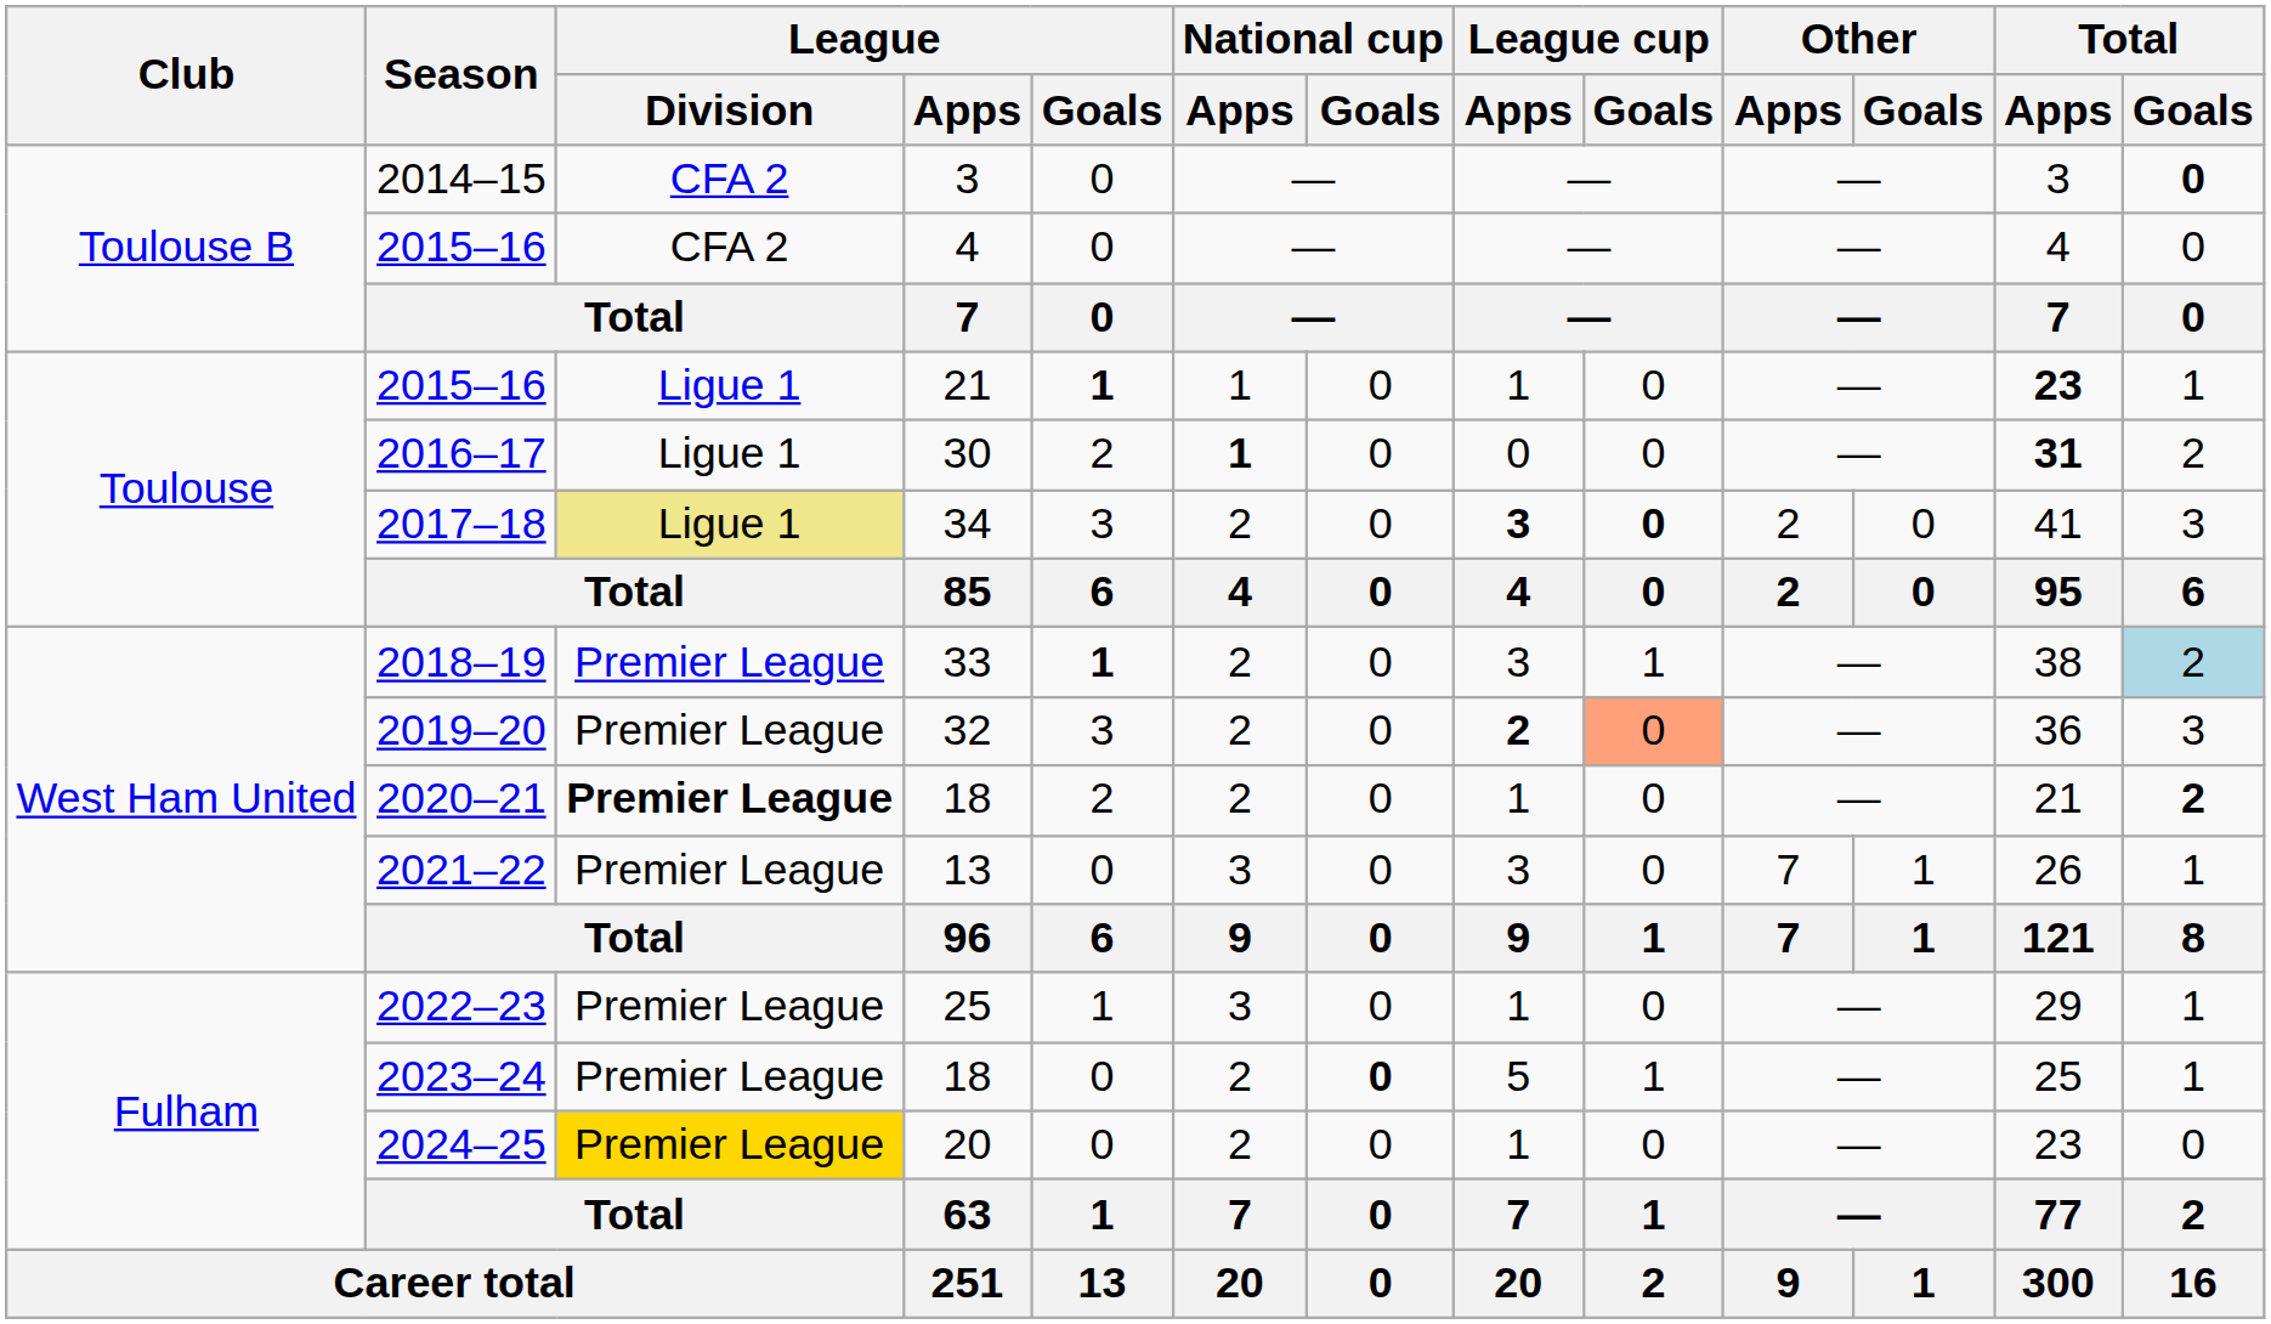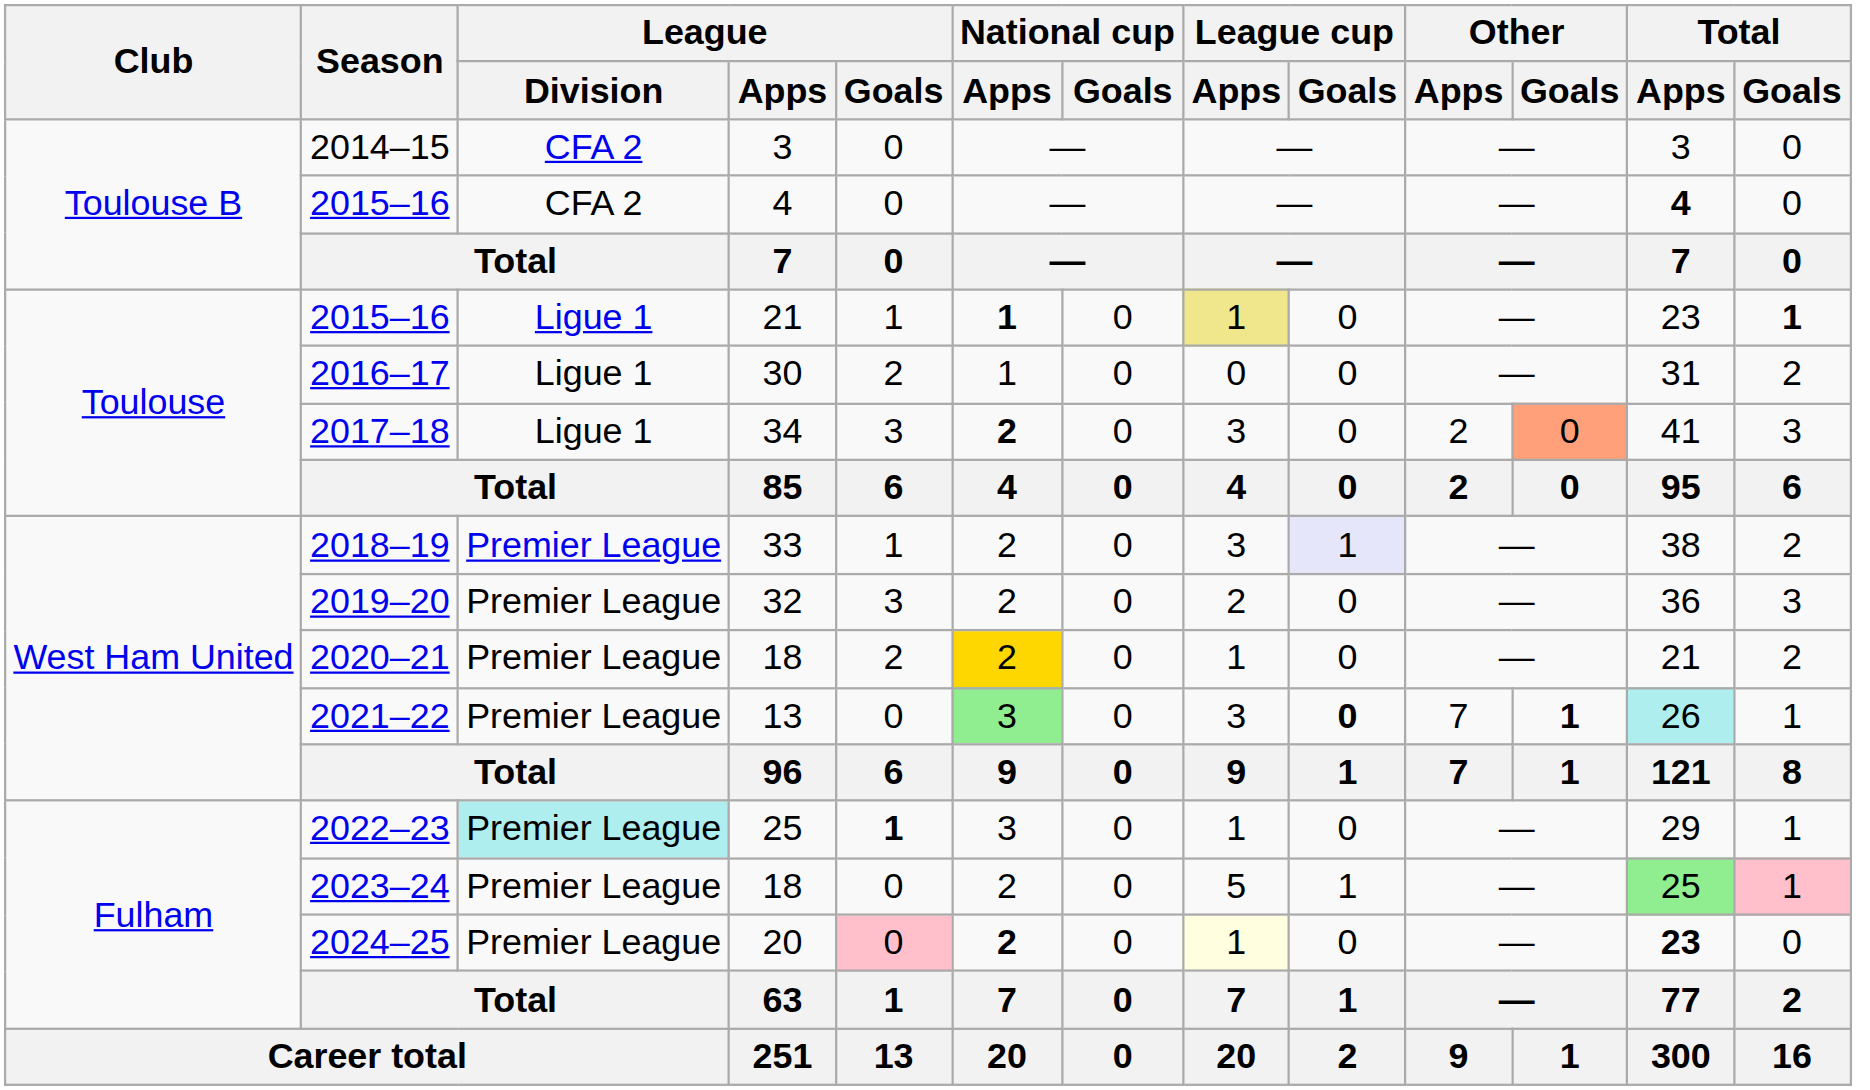2014–15 | Total / Goals: bold -> normal
2015–16 / 4 | Total / Apps: normal -> bold
2015–16 / 21 | League / Goals: bold -> normal
2015–16 / 21 | National cup / Apps: normal -> bold
2015–16 / 21 | League cup / Apps: no background -> khaki background
2015–16 / 21 | Total / Apps: bold -> normal
2015–16 / 21 | Total / Goals: normal -> bold
2016–17 | National cup / Apps: bold -> normal
2016–17 | Total / Apps: bold -> normal
2017–18 | League / Division: khaki background -> no background
2017–18 | National cup / Apps: normal -> bold
2017–18 | League cup / Apps: bold -> normal
2017–18 | League cup / Goals: bold -> normal
2017–18 | Other / Goals: no background -> lightsalmon background
2018–19 | League / Goals: bold -> normal
2018–19 | League cup / Goals: no background -> lavender background
2018–19 | Total / Goals: lightblue background -> no background
2019–20 | League cup / Apps: bold -> normal
2019–20 | League cup / Goals: lightsalmon background -> no background
2020–21 | League / Division: bold -> normal
2020–21 | National cup / Apps: no background -> gold background
2020–21 | Total / Goals: bold -> normal
2021–22 | National cup / Apps: no background -> lightgreen background
2021–22 | League cup / Goals: normal -> bold
2021–22 | Other / Goals: normal -> bold
2021–22 | Total / Apps: no background -> paleturquoise background
2022–23 | League / Division: no background -> paleturquoise background
2022–23 | League / Goals: normal -> bold
2023–24 | National cup / Goals: bold -> normal
2023–24 | Total / Apps: no background -> lightgreen background
2023–24 | Total / Goals: no background -> pink background
2024–25 | League / Division: gold background -> no background
2024–25 | League / Goals: no background -> pink background
2024–25 | National cup / Apps: normal -> bold
2024–25 | League cup / Apps: no background -> lightyellow background
2024–25 | Total / Apps: normal -> bold
